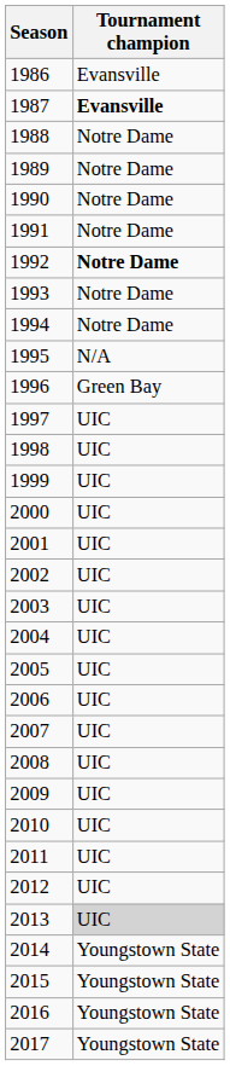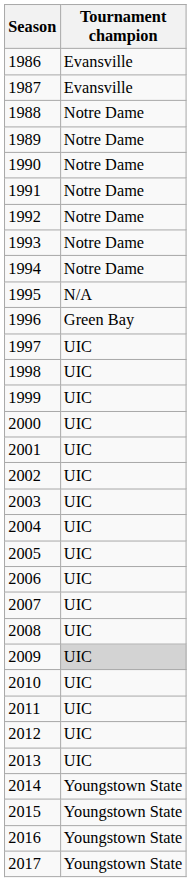1987 | Tournament champion: bold -> normal
1992 | Tournament champion: bold -> normal
2009 | Tournament champion: no background -> lightgrey background
2013 | Tournament champion: lightgrey background -> no background
